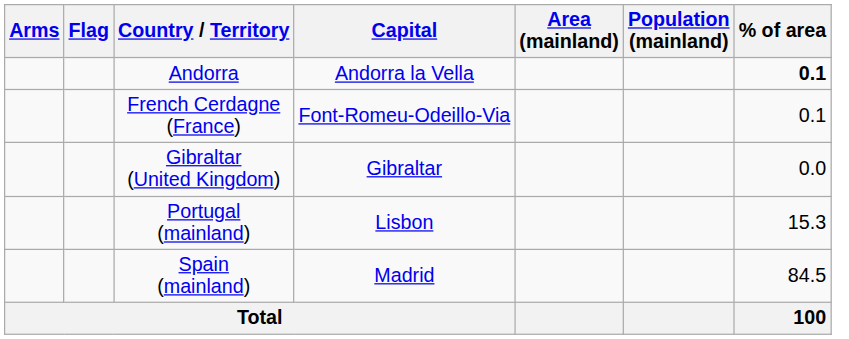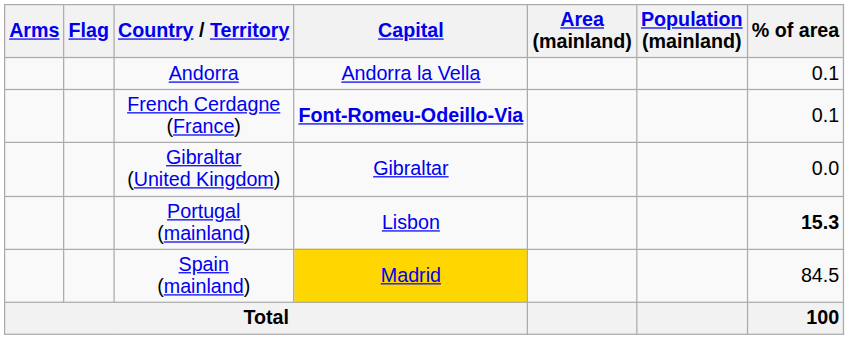Andorra | % of area: bold -> normal
French Cerdagne (France) | Capital: normal -> bold
Portugal (mainland) | % of area: normal -> bold
Spain (mainland) | Capital: no background -> gold background
